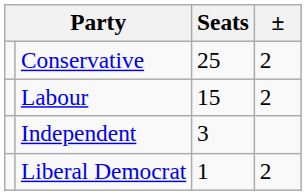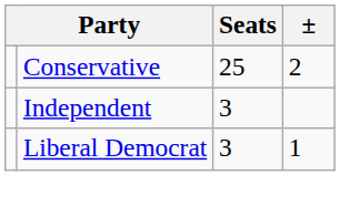- row: Labour | 15 | 2
Liberal Democrat | Seats: 1 -> 3
Liberal Democrat | ±: 2 -> 1
